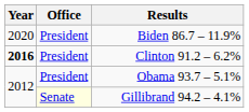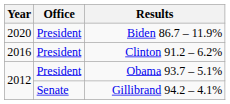Clinton 91.2 – 6.2% | Year: bold -> normal
Gillibrand 94.2 – 4.1% | Office: lightyellow background -> no background
